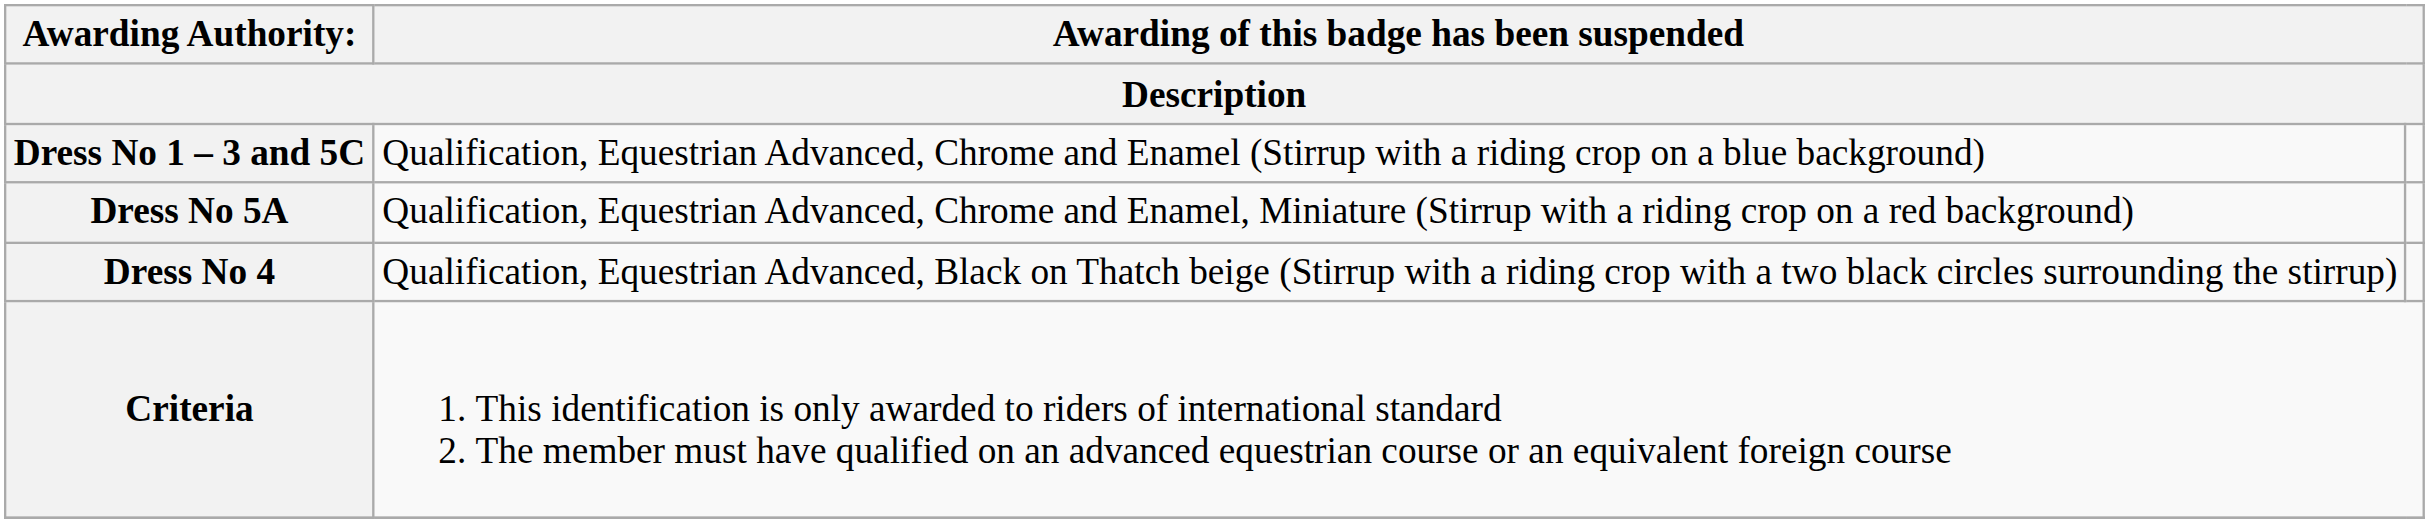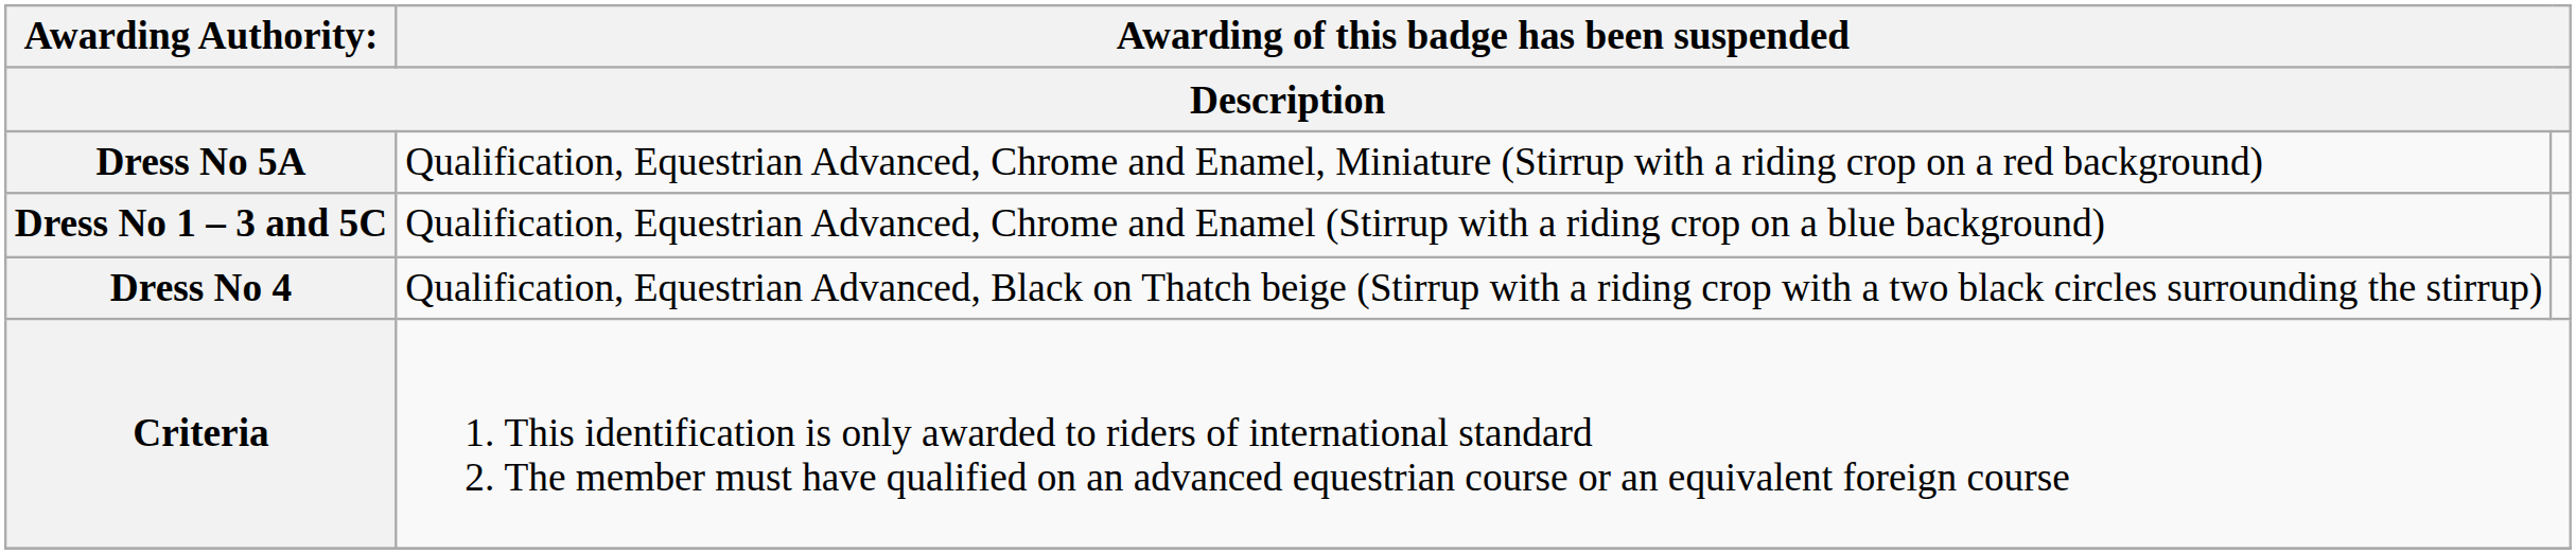rows swapped: Dress No 1 – 3 and 5C <-> Dress No 5A
